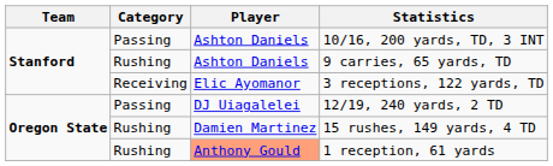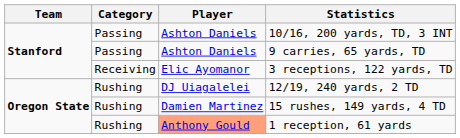9 carries, 65 yards, TD | Category: Rushing -> Passing
12/19, 240 yards, 2 TD | Category: Passing -> Rushing
